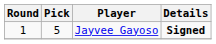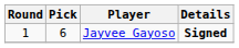Jayvee Gayoso | Pick: 5 -> 6
